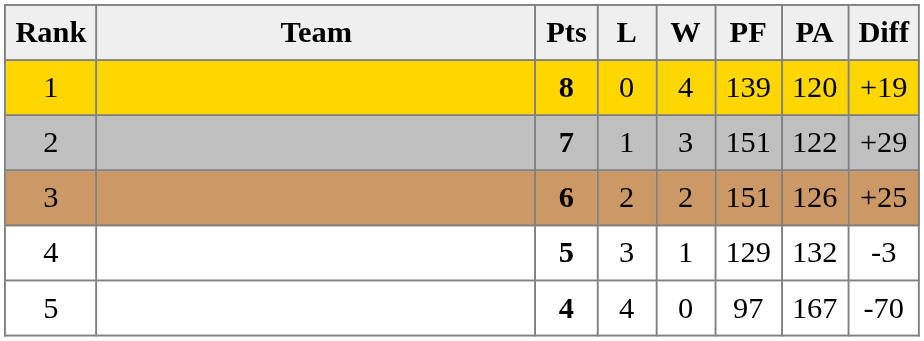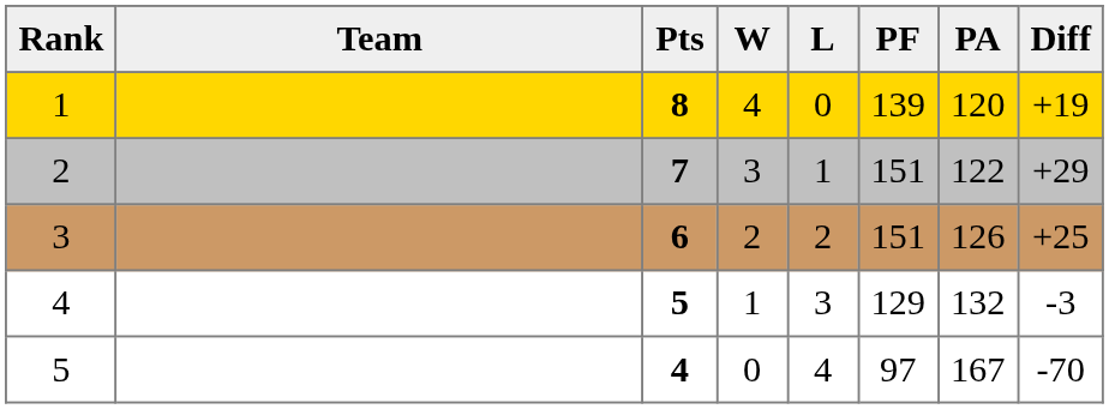columns swapped: W <-> L
